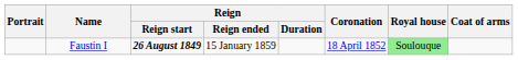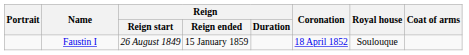Faustin I | Reign / Reign start: bold -> normal
Faustin I | Royal house: lightgreen background -> no background
